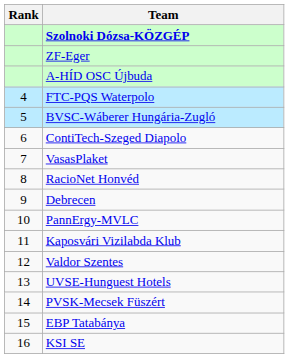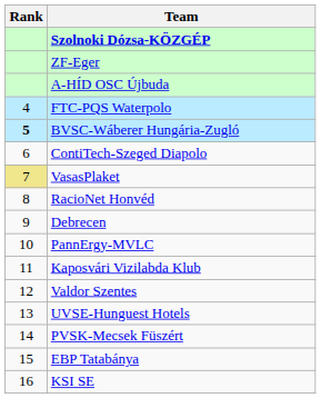BVSC-Wáberer Hungária-Zugló | Rank: normal -> bold
VasasPlaket | Rank: no background -> khaki background
